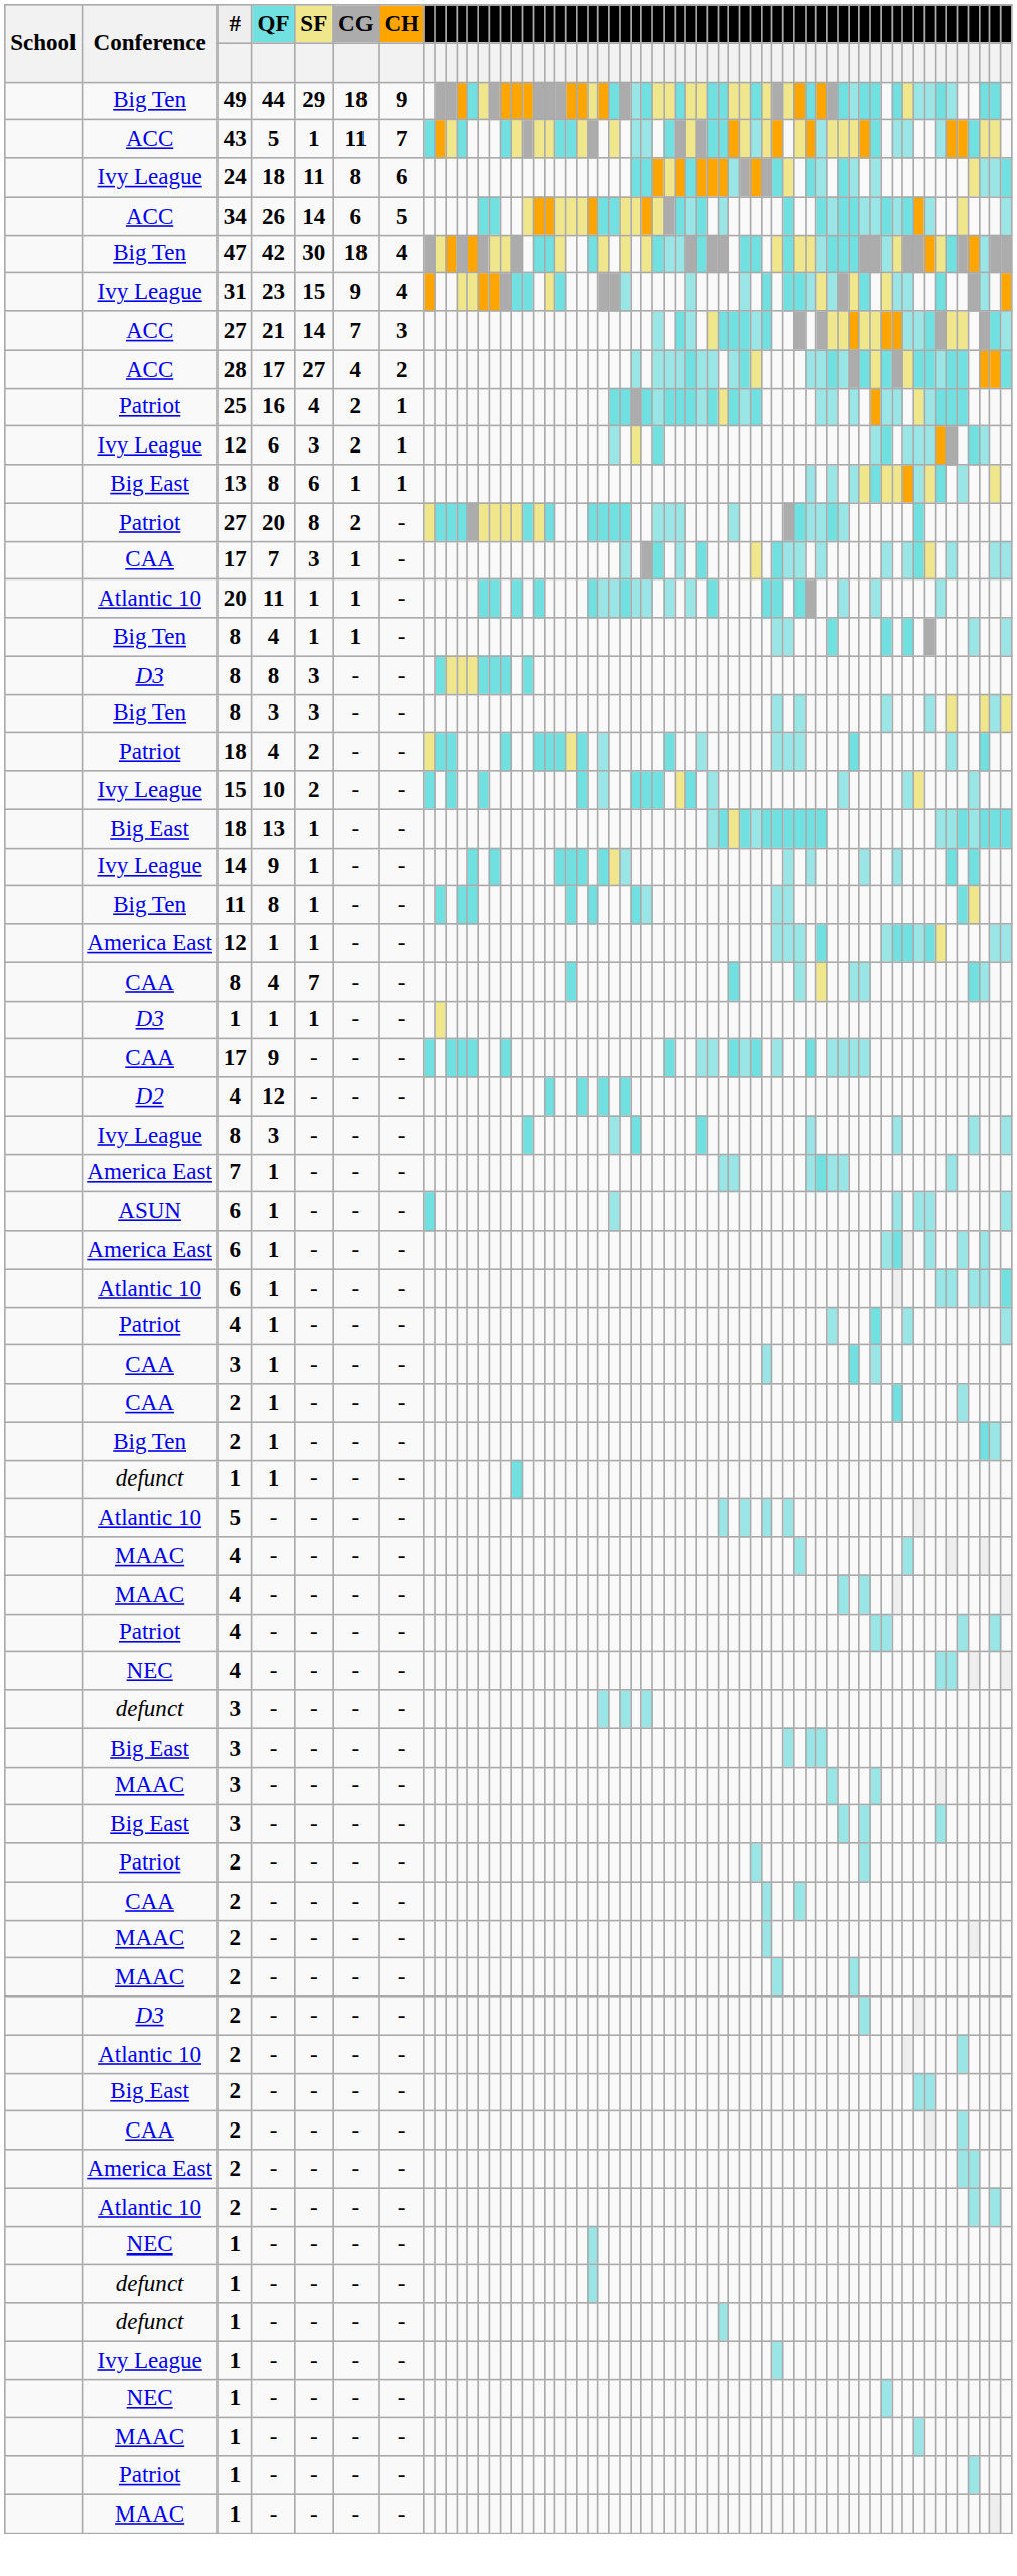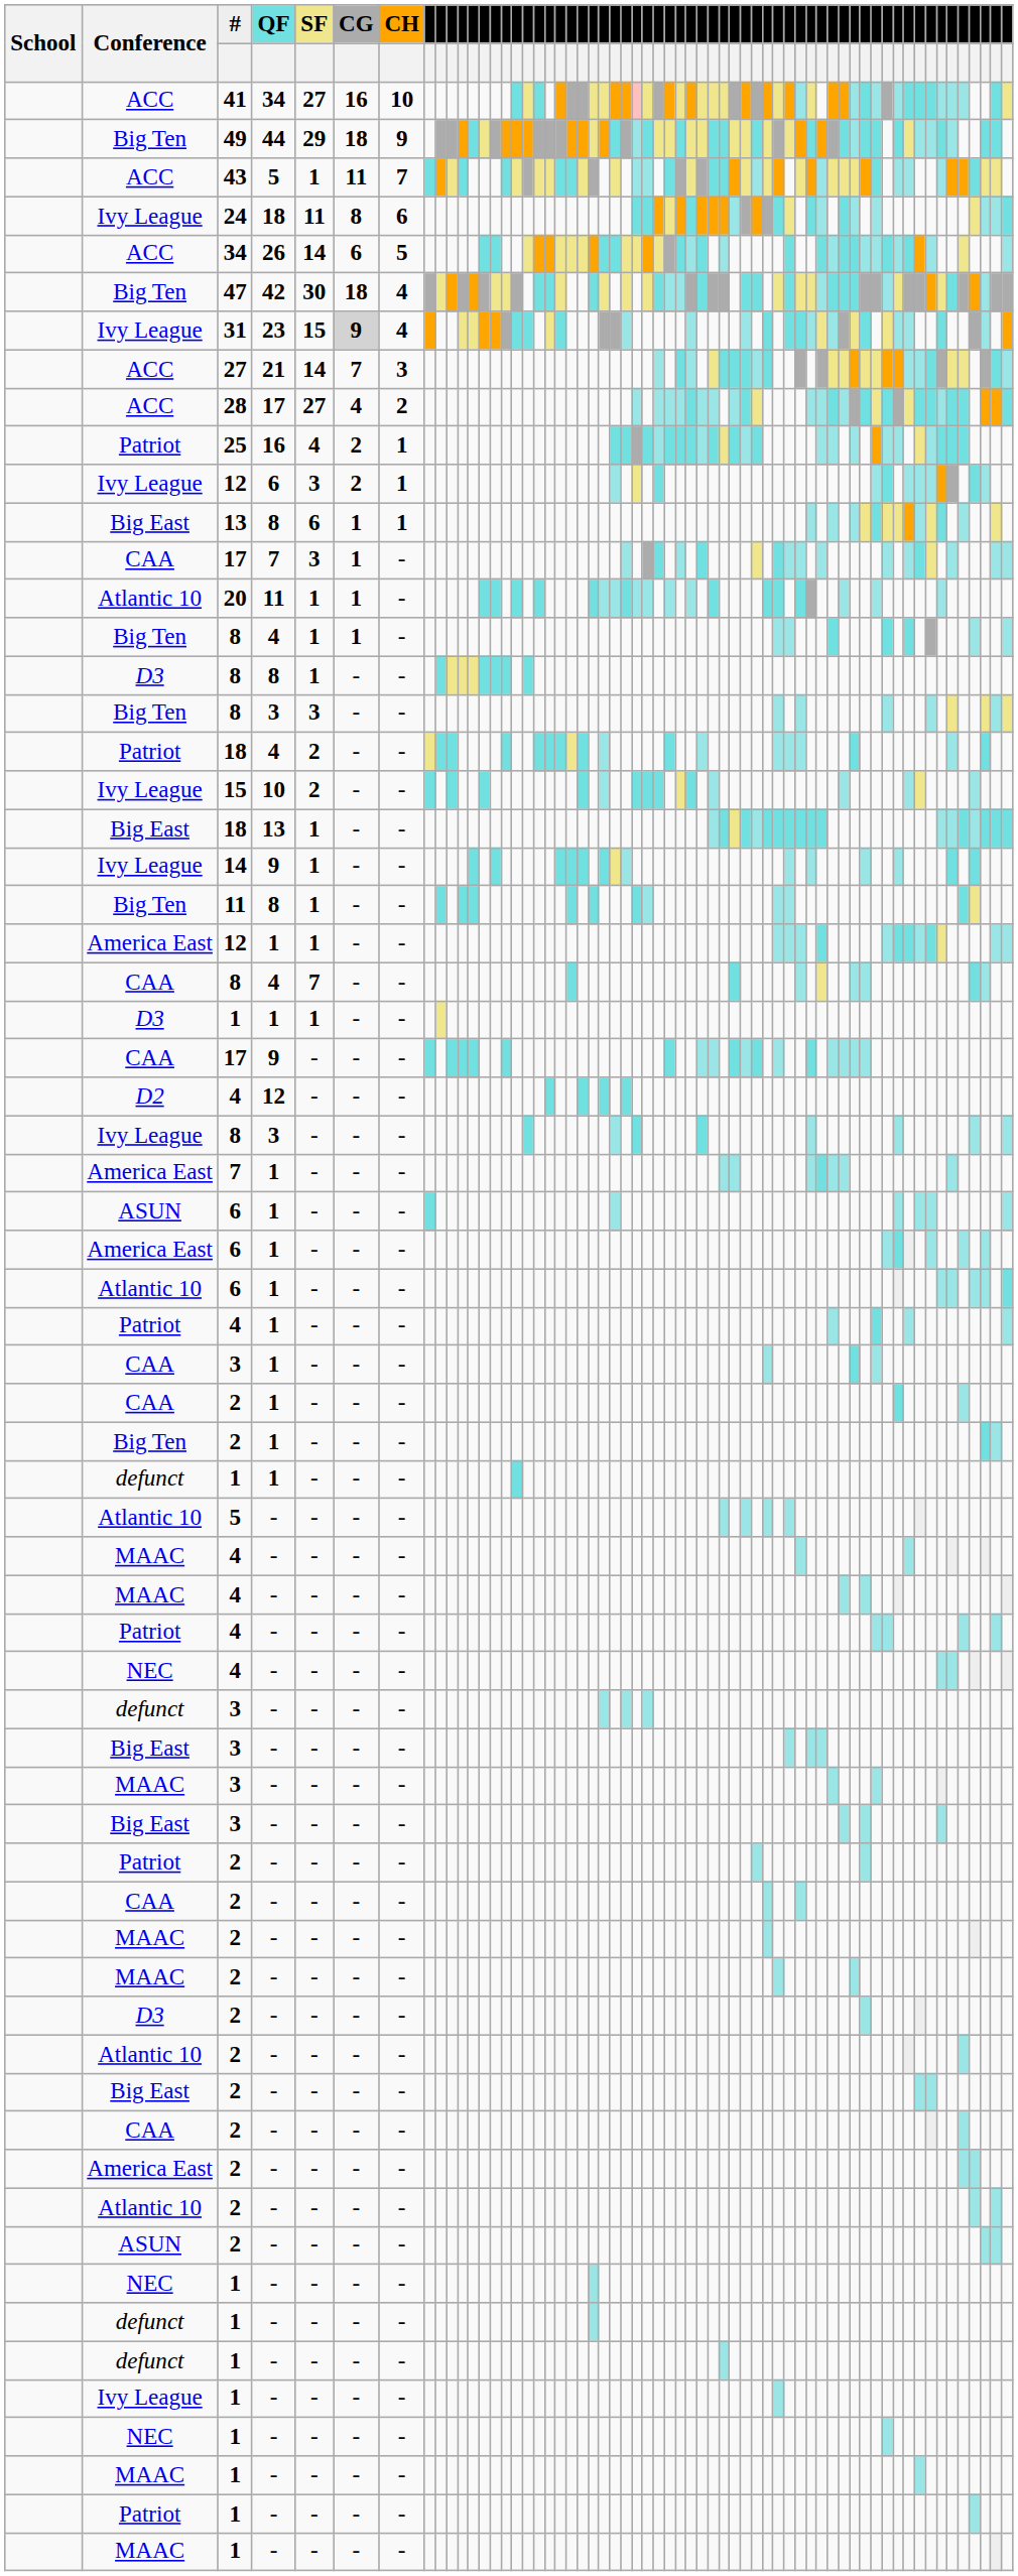+ row: ACC | 41 | 34 | 27 | 16 | 10
31 | CG: no background -> lightgrey background
- row: Patriot | 27 | 20 | 8 | 2 | -
D3 / 8 | SF: 3 -> 1
+ row: ASUN | 2 | - | - | - | -
